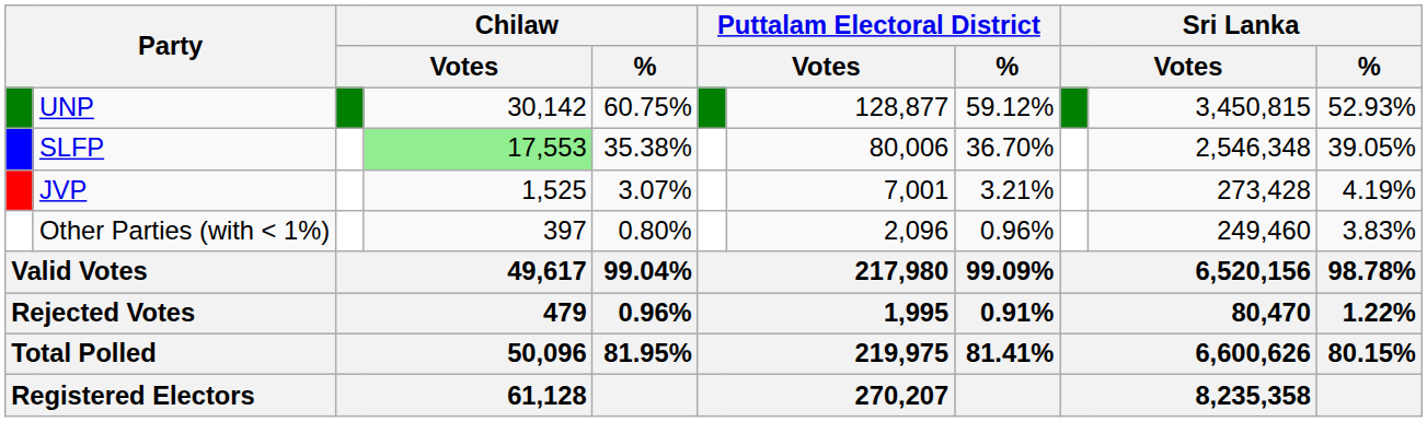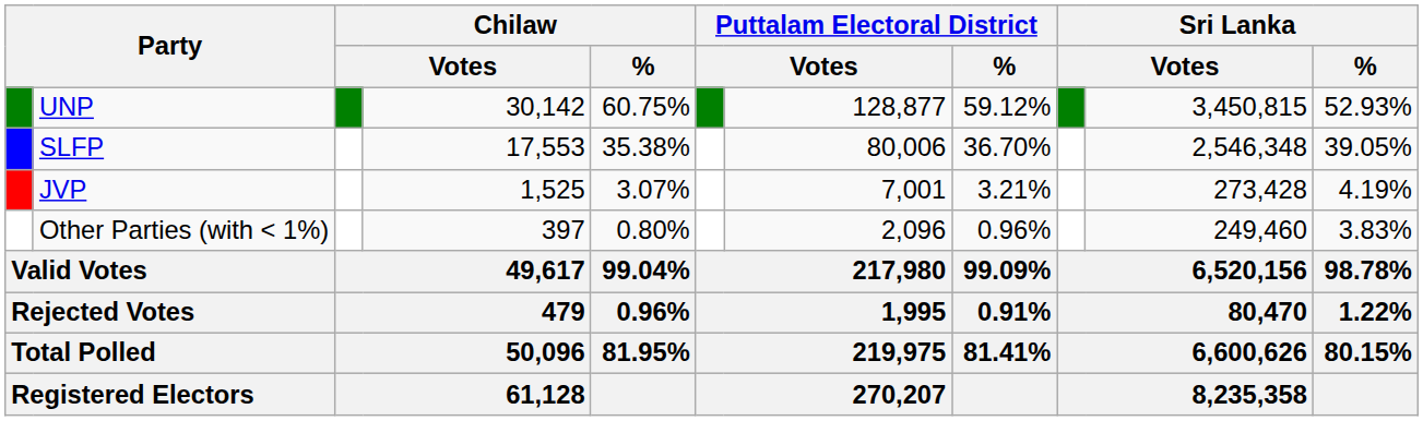SLFP | column 4: lightgreen background -> no background
